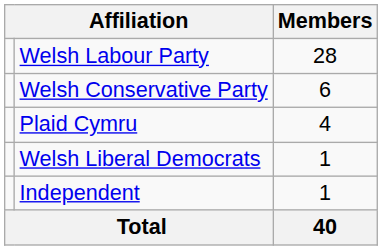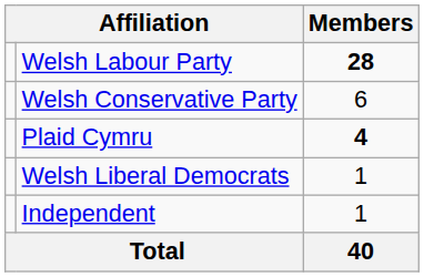Welsh Labour Party | Members: normal -> bold
Plaid Cymru | Members: normal -> bold
